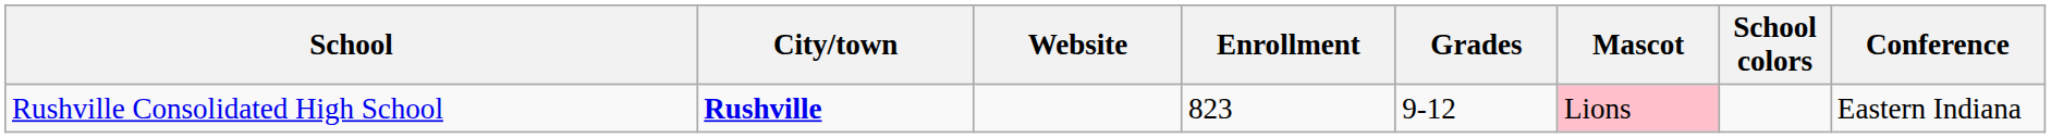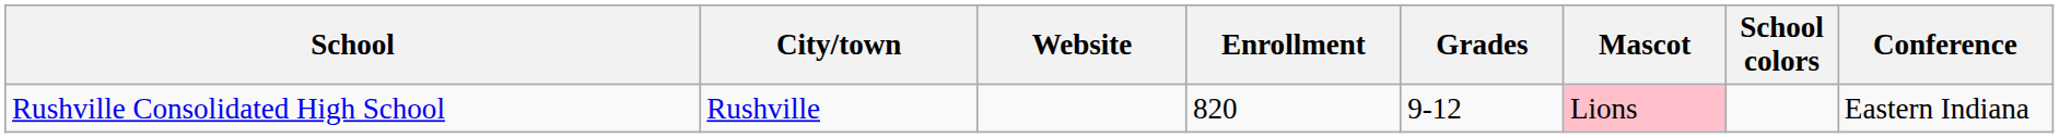Rushville Consolidated High School | City/town: bold -> normal
Rushville Consolidated High School | Enrollment: 823 -> 820
